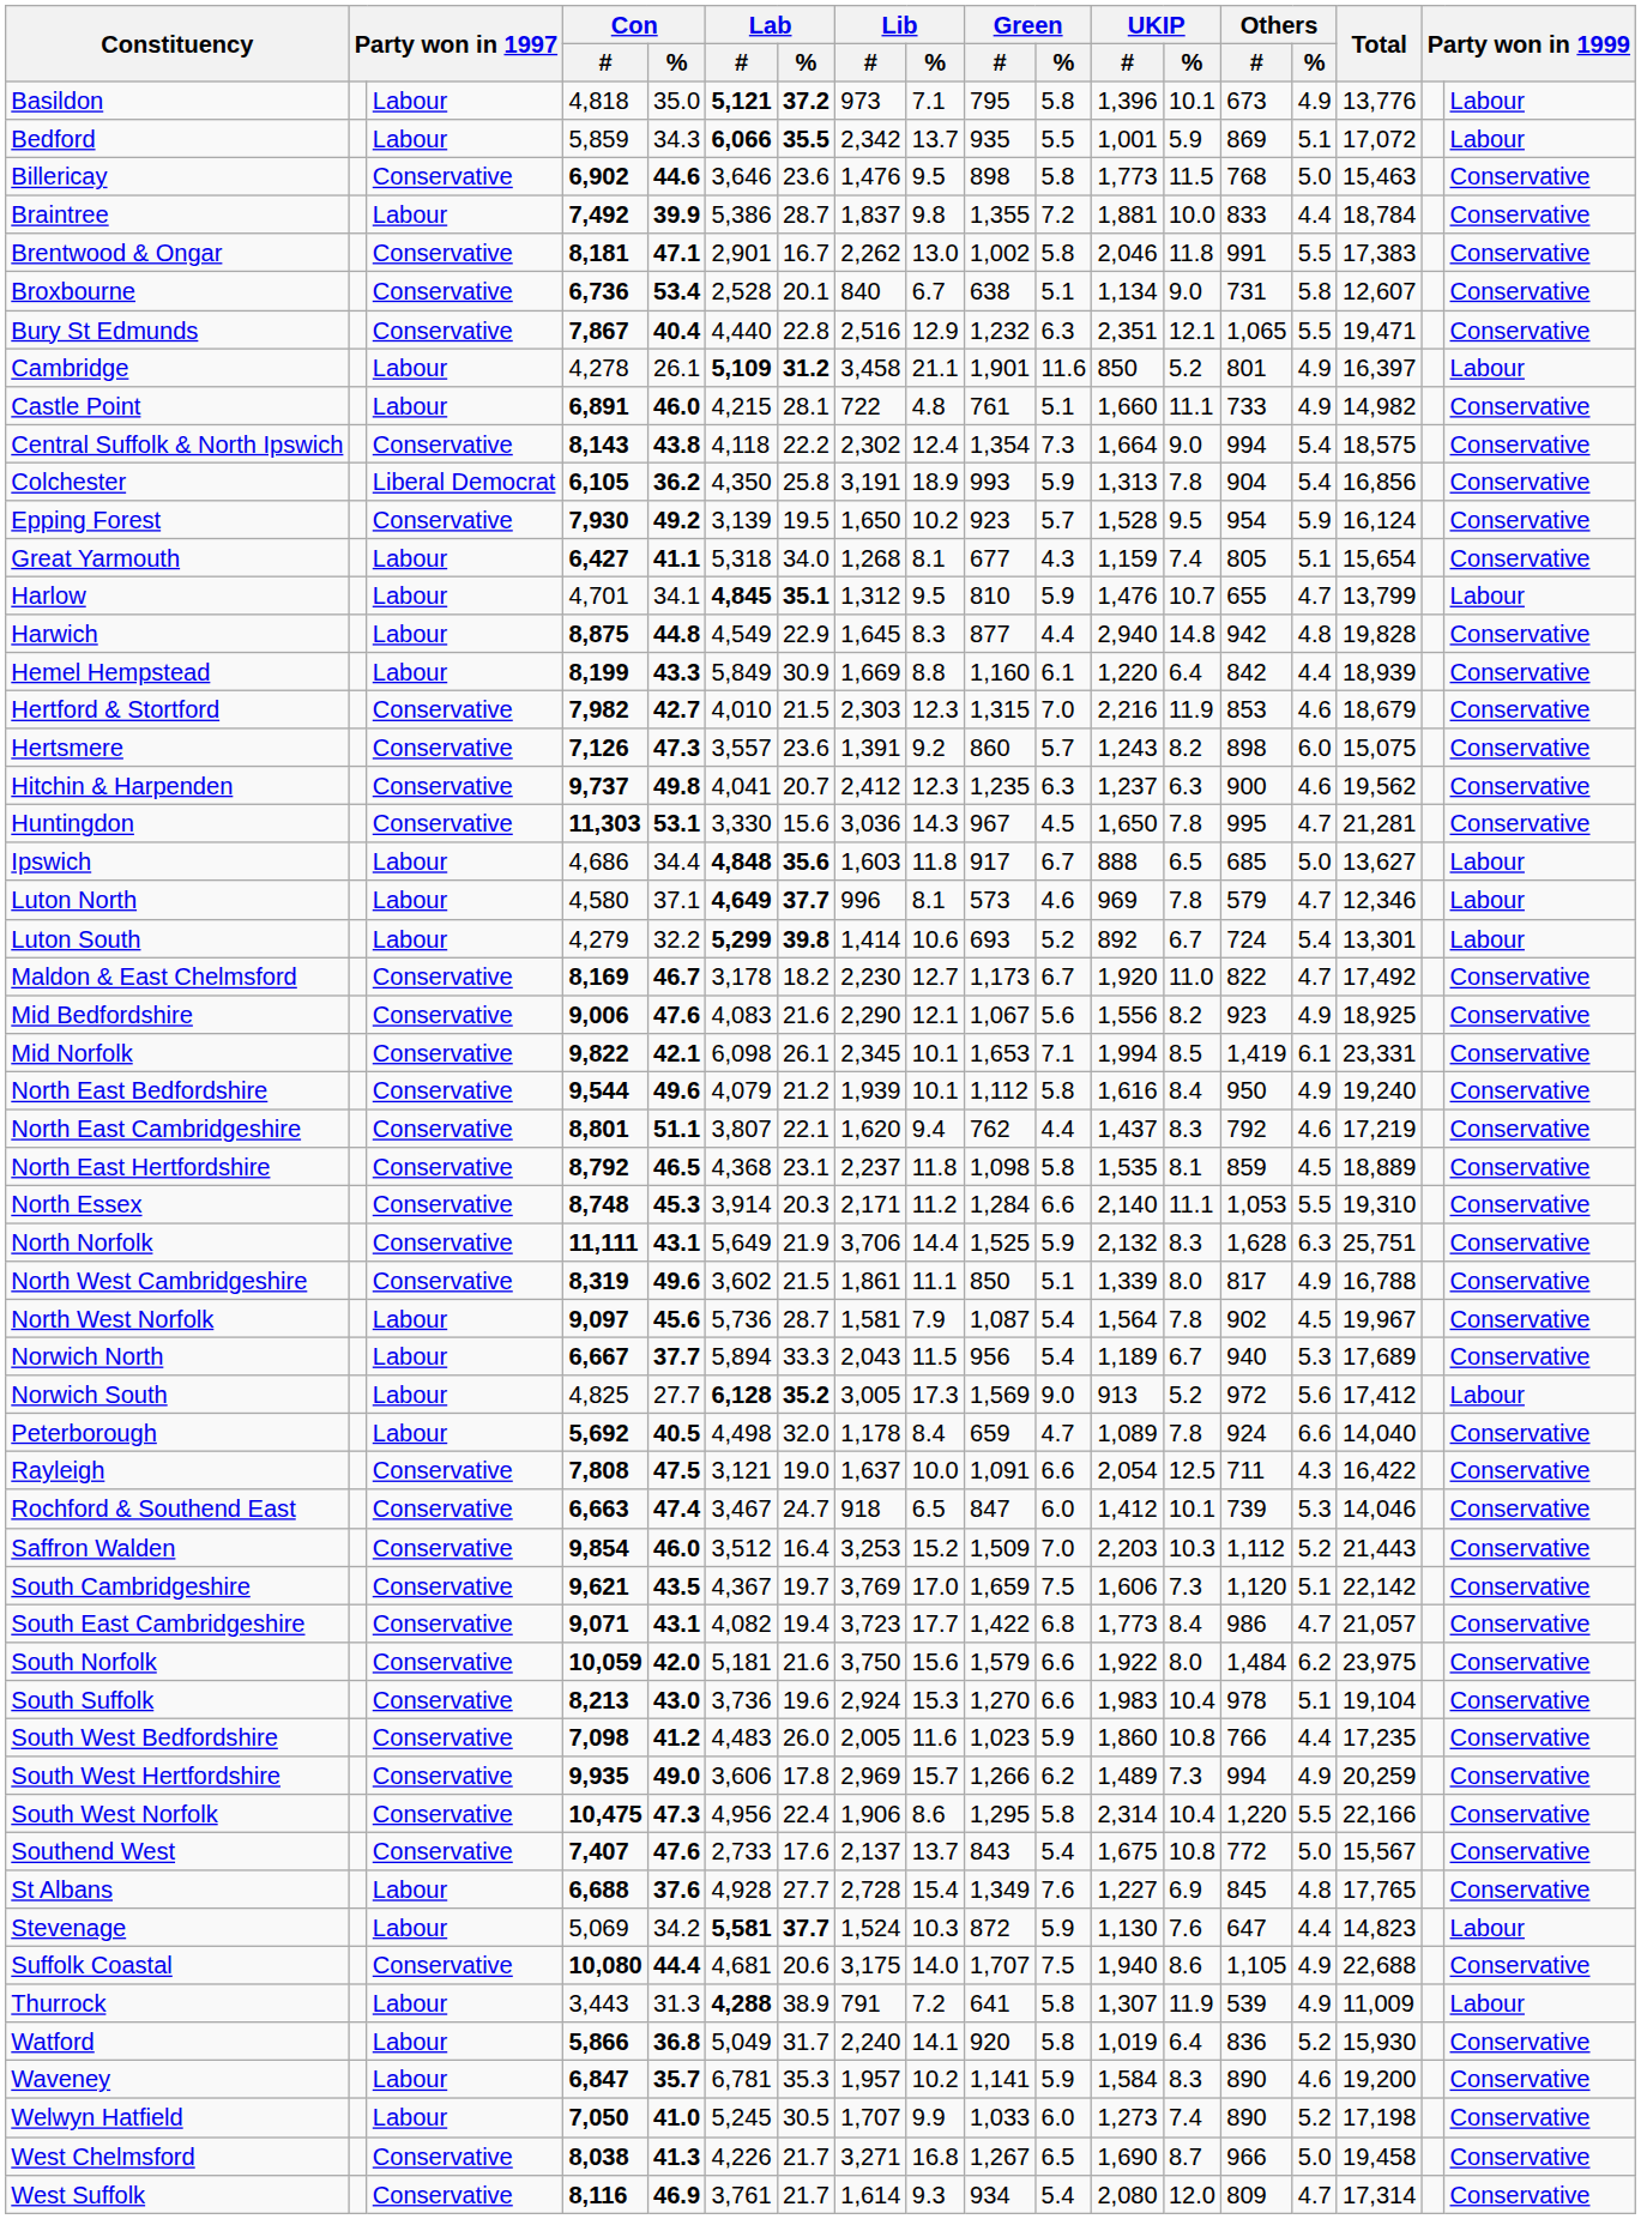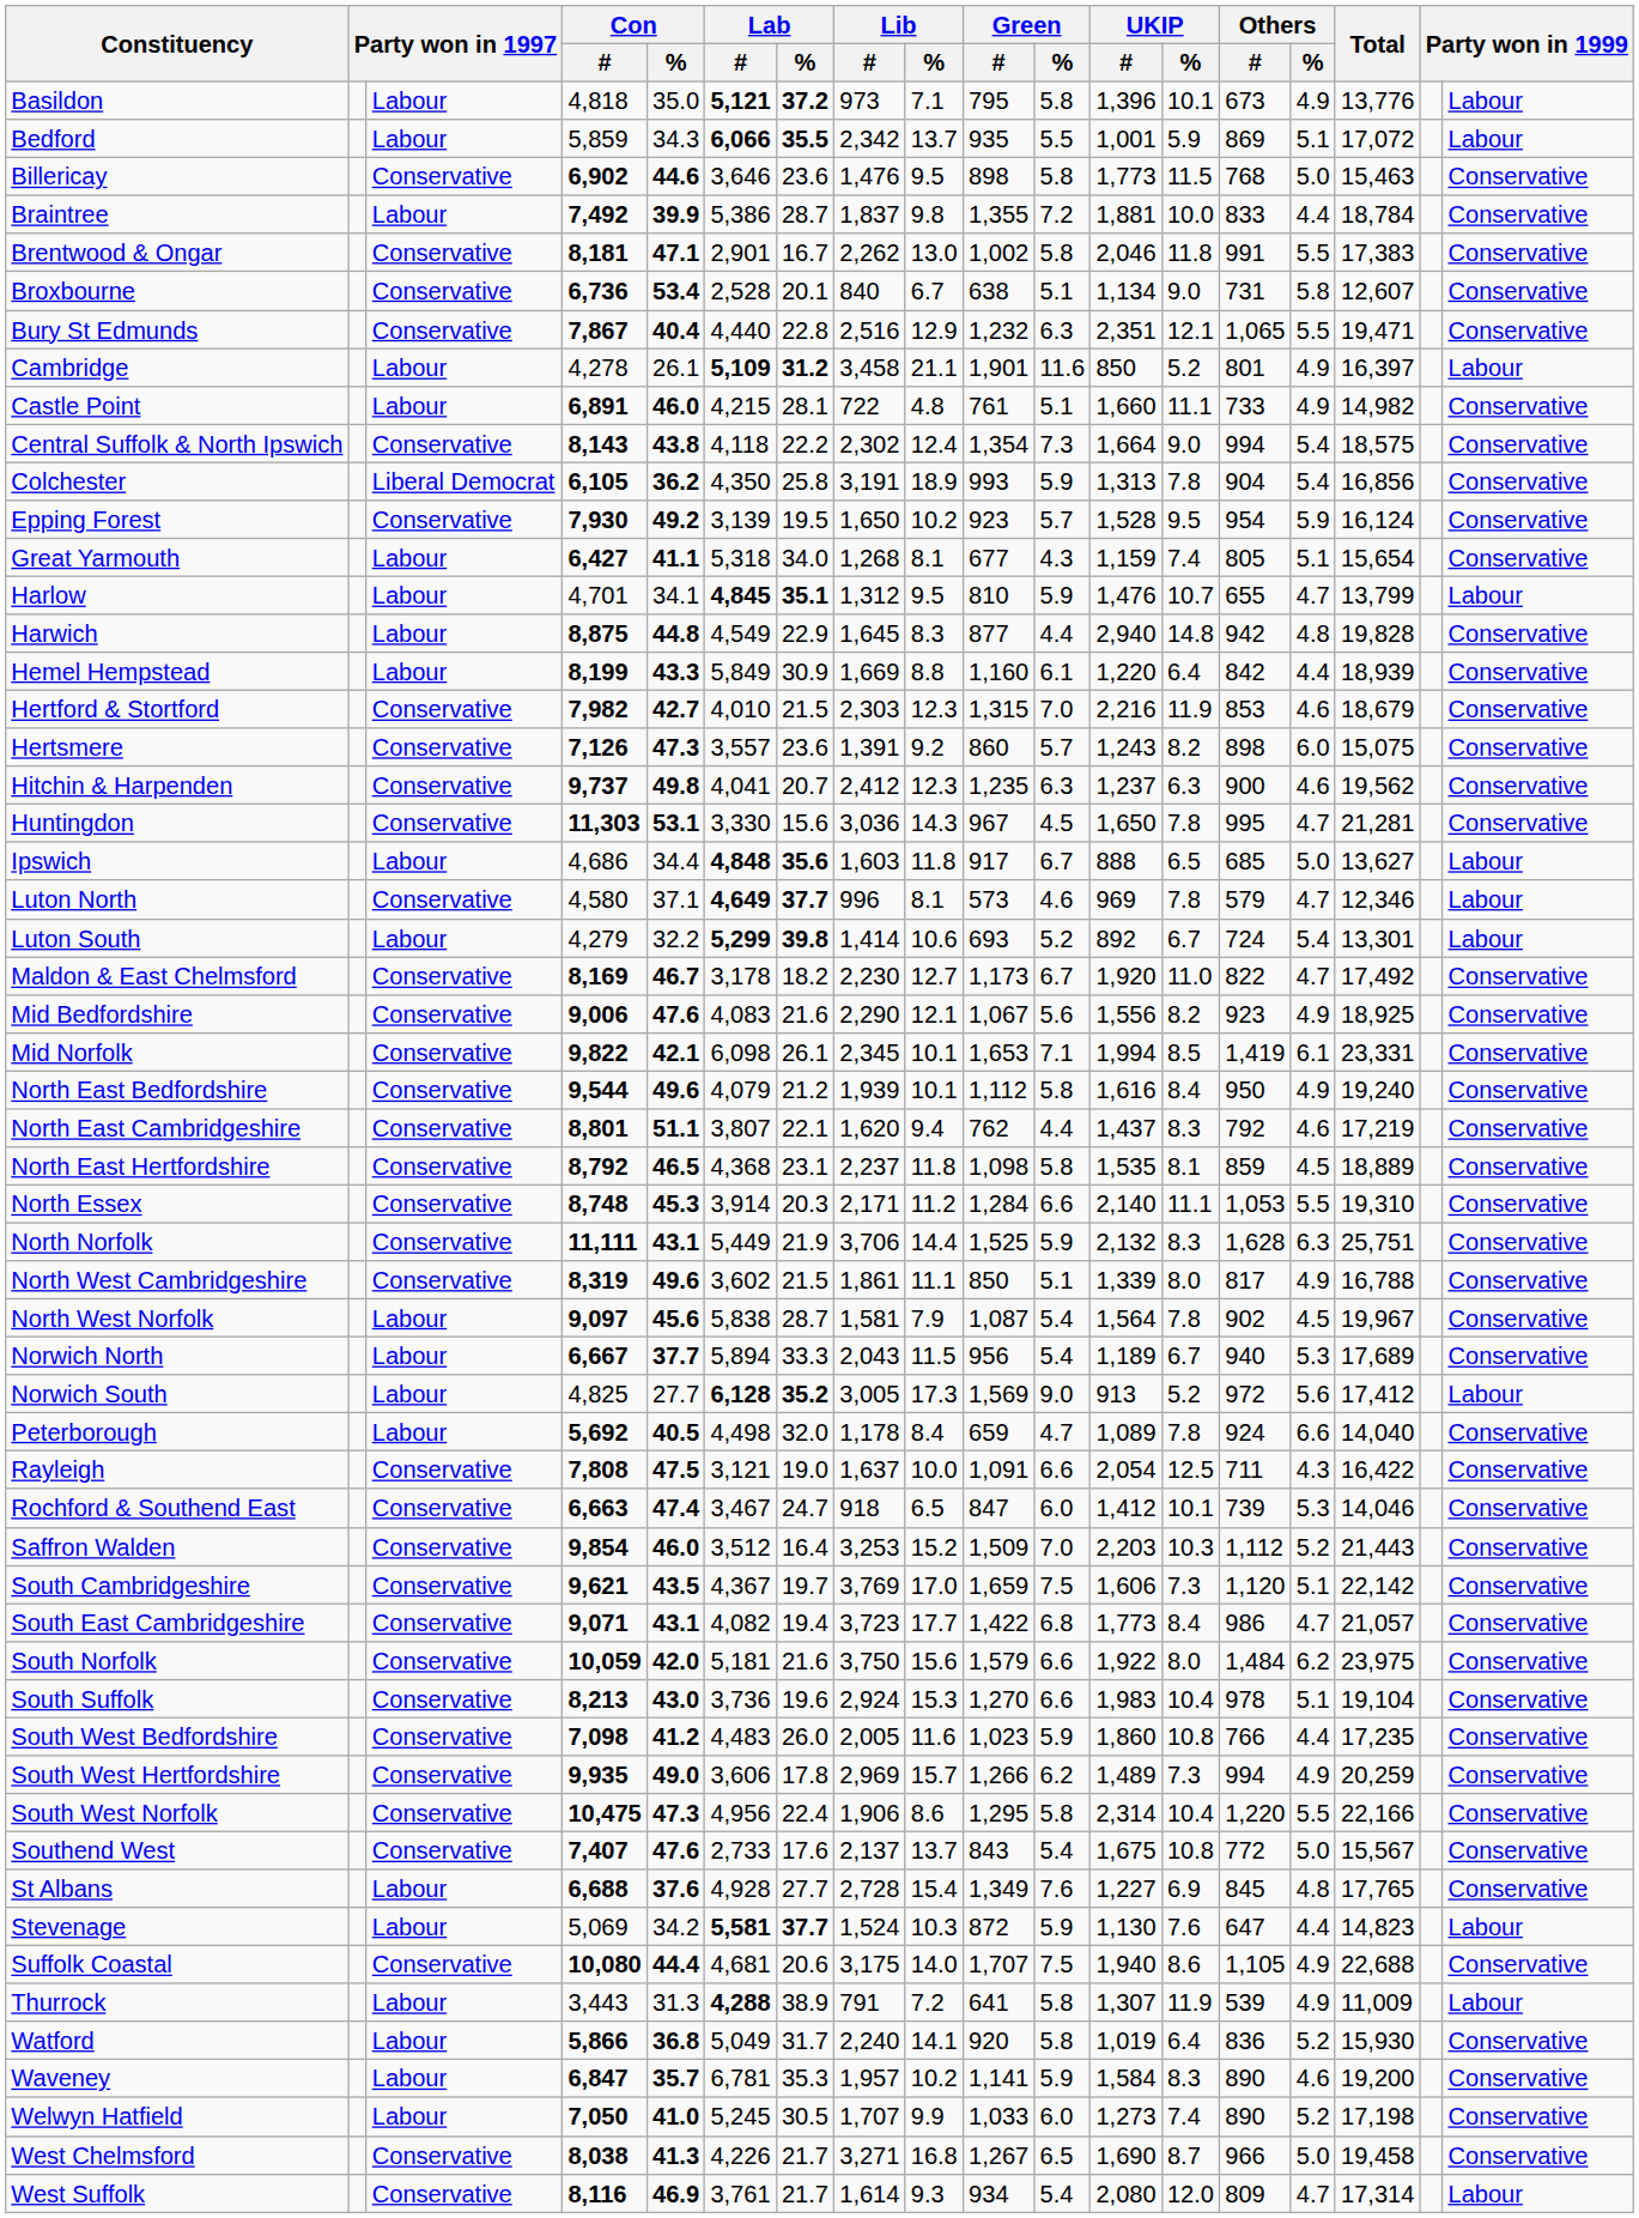Luton North | column 3: Labour -> Conservative
North Norfolk | Lab / #: 5,649 -> 5,449
North West Norfolk | Lab / #: 5,736 -> 5,838
West Suffolk | column 18: Conservative -> Labour
